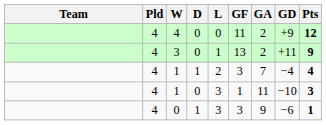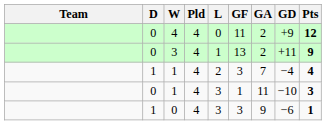columns swapped: Pld <-> D
